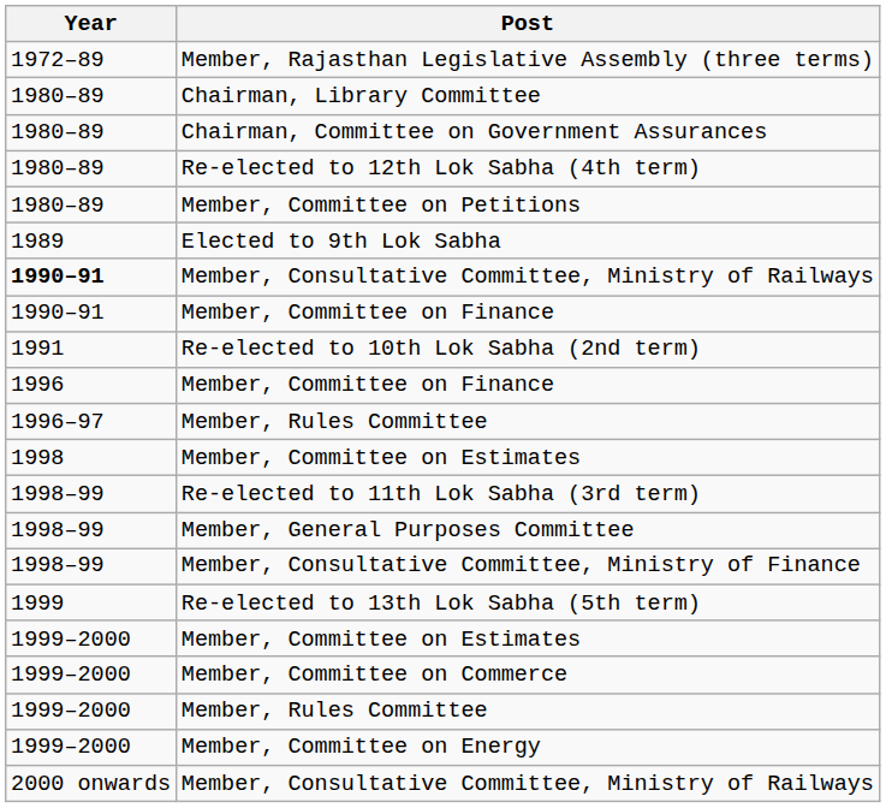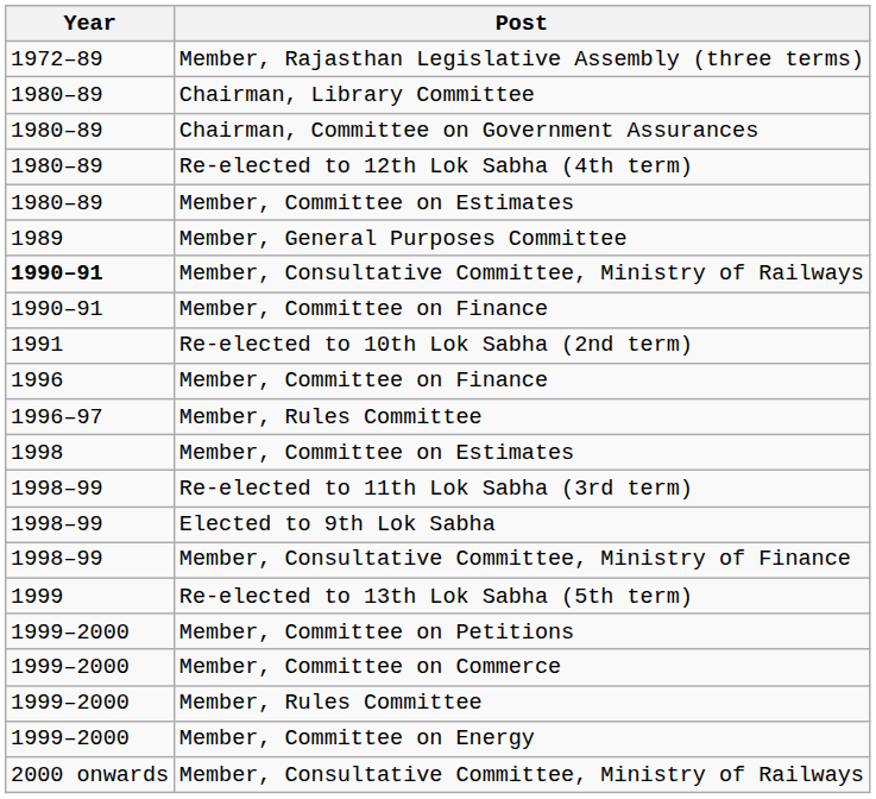row 6 | Post: Member, Committee on Petitions -> Member, Committee on Estimates
row 7 | Post: Elected to 9th Lok Sabha -> Member, General Purposes Committee
row 15 | Post: Member, General Purposes Committee -> Elected to 9th Lok Sabha
row 18 | Post: Member, Committee on Estimates -> Member, Committee on Petitions
